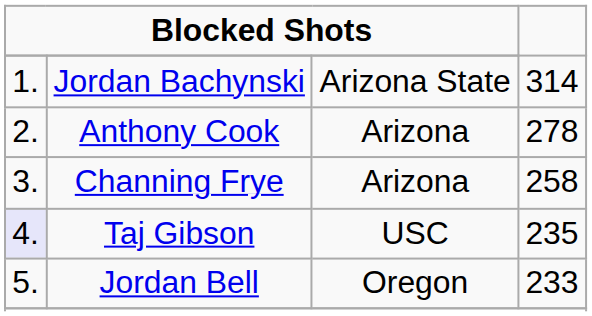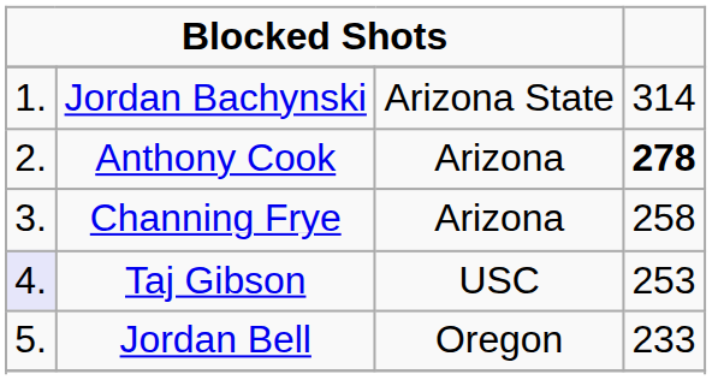Anthony Cook | column 4: normal -> bold
Taj Gibson | column 4: 235 -> 253
